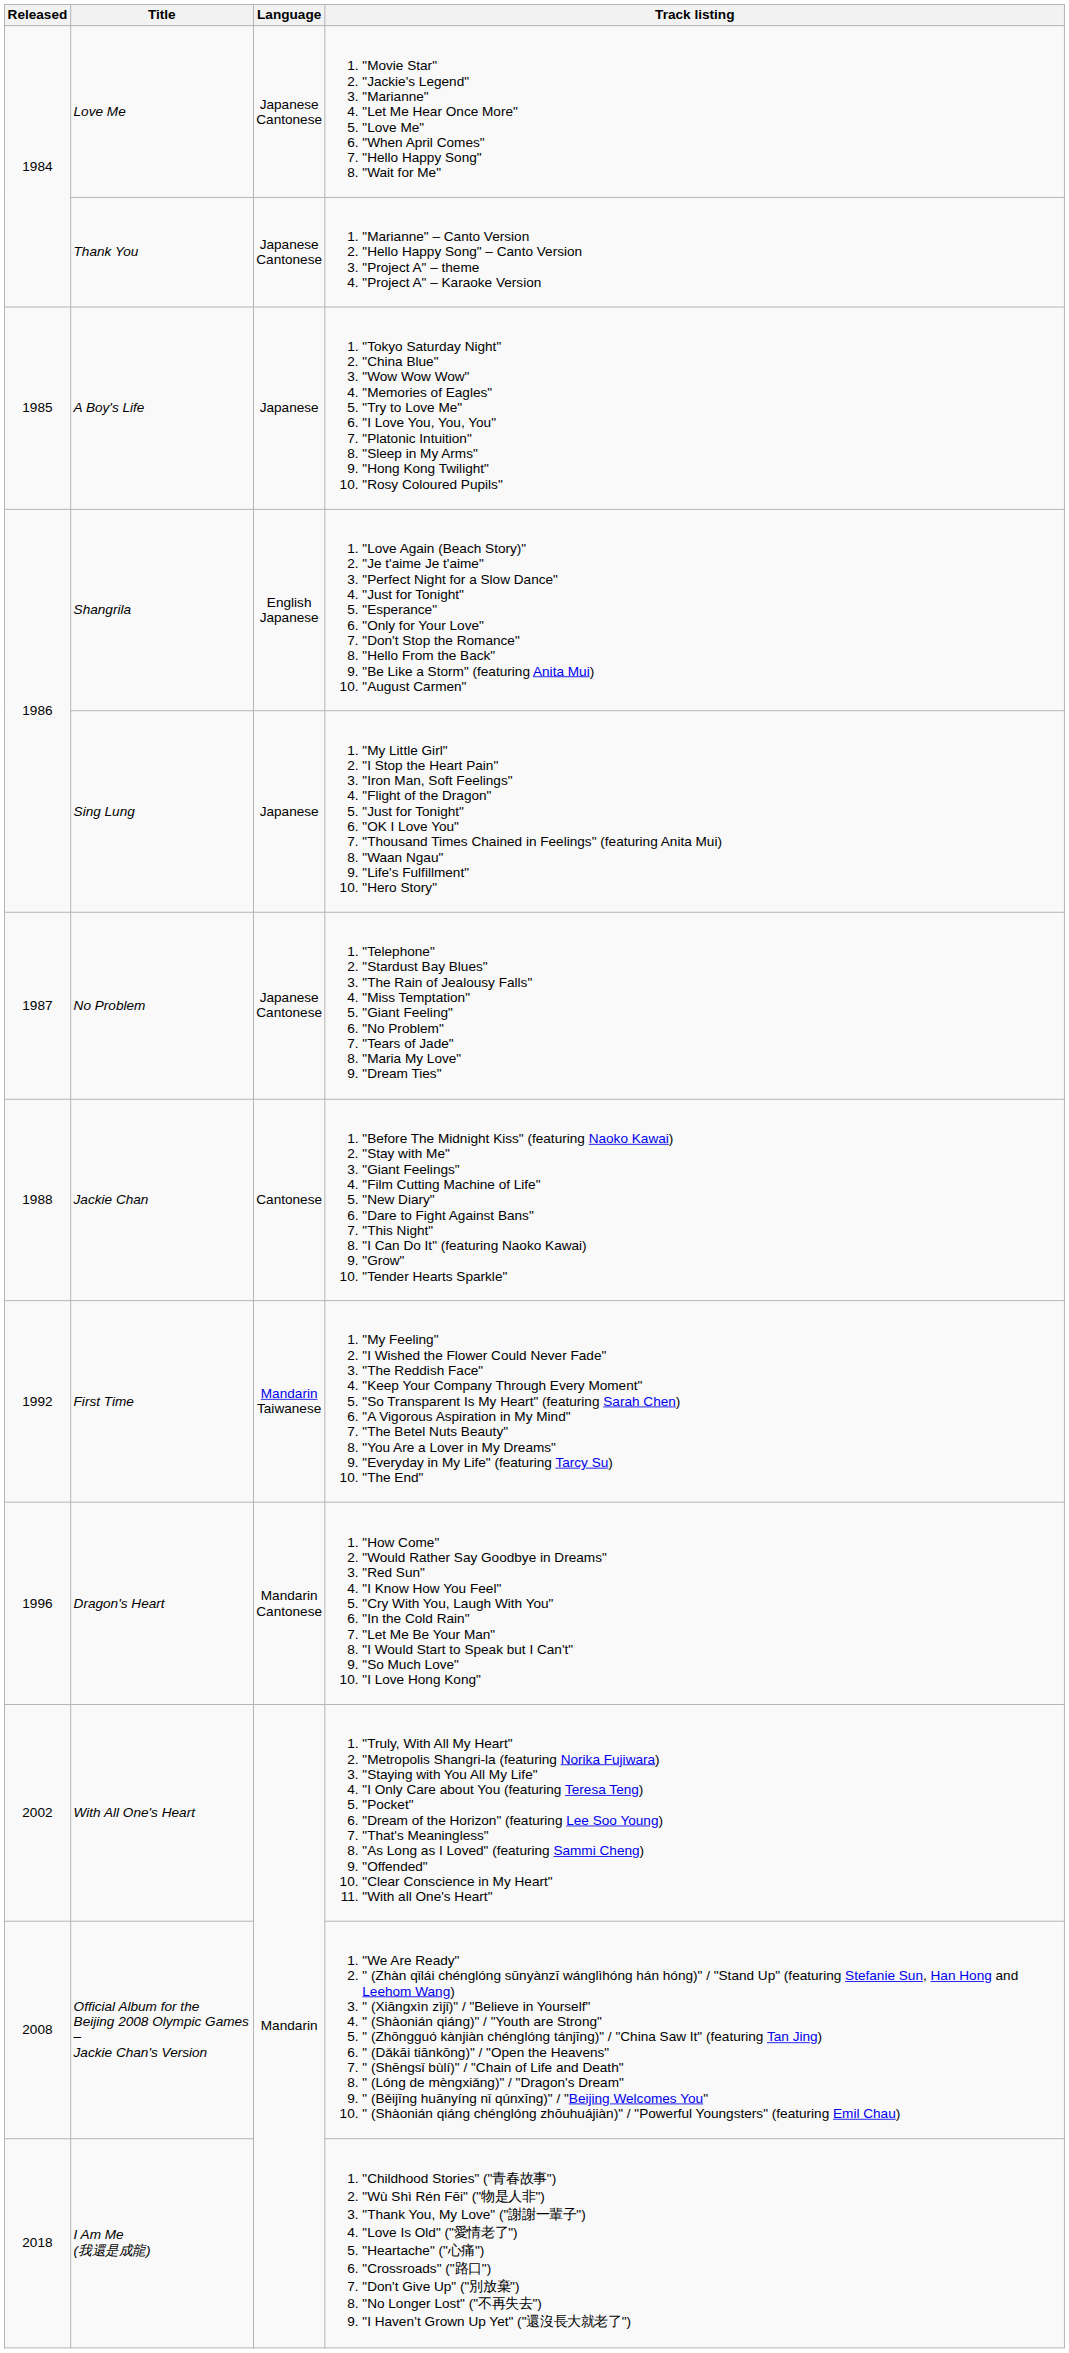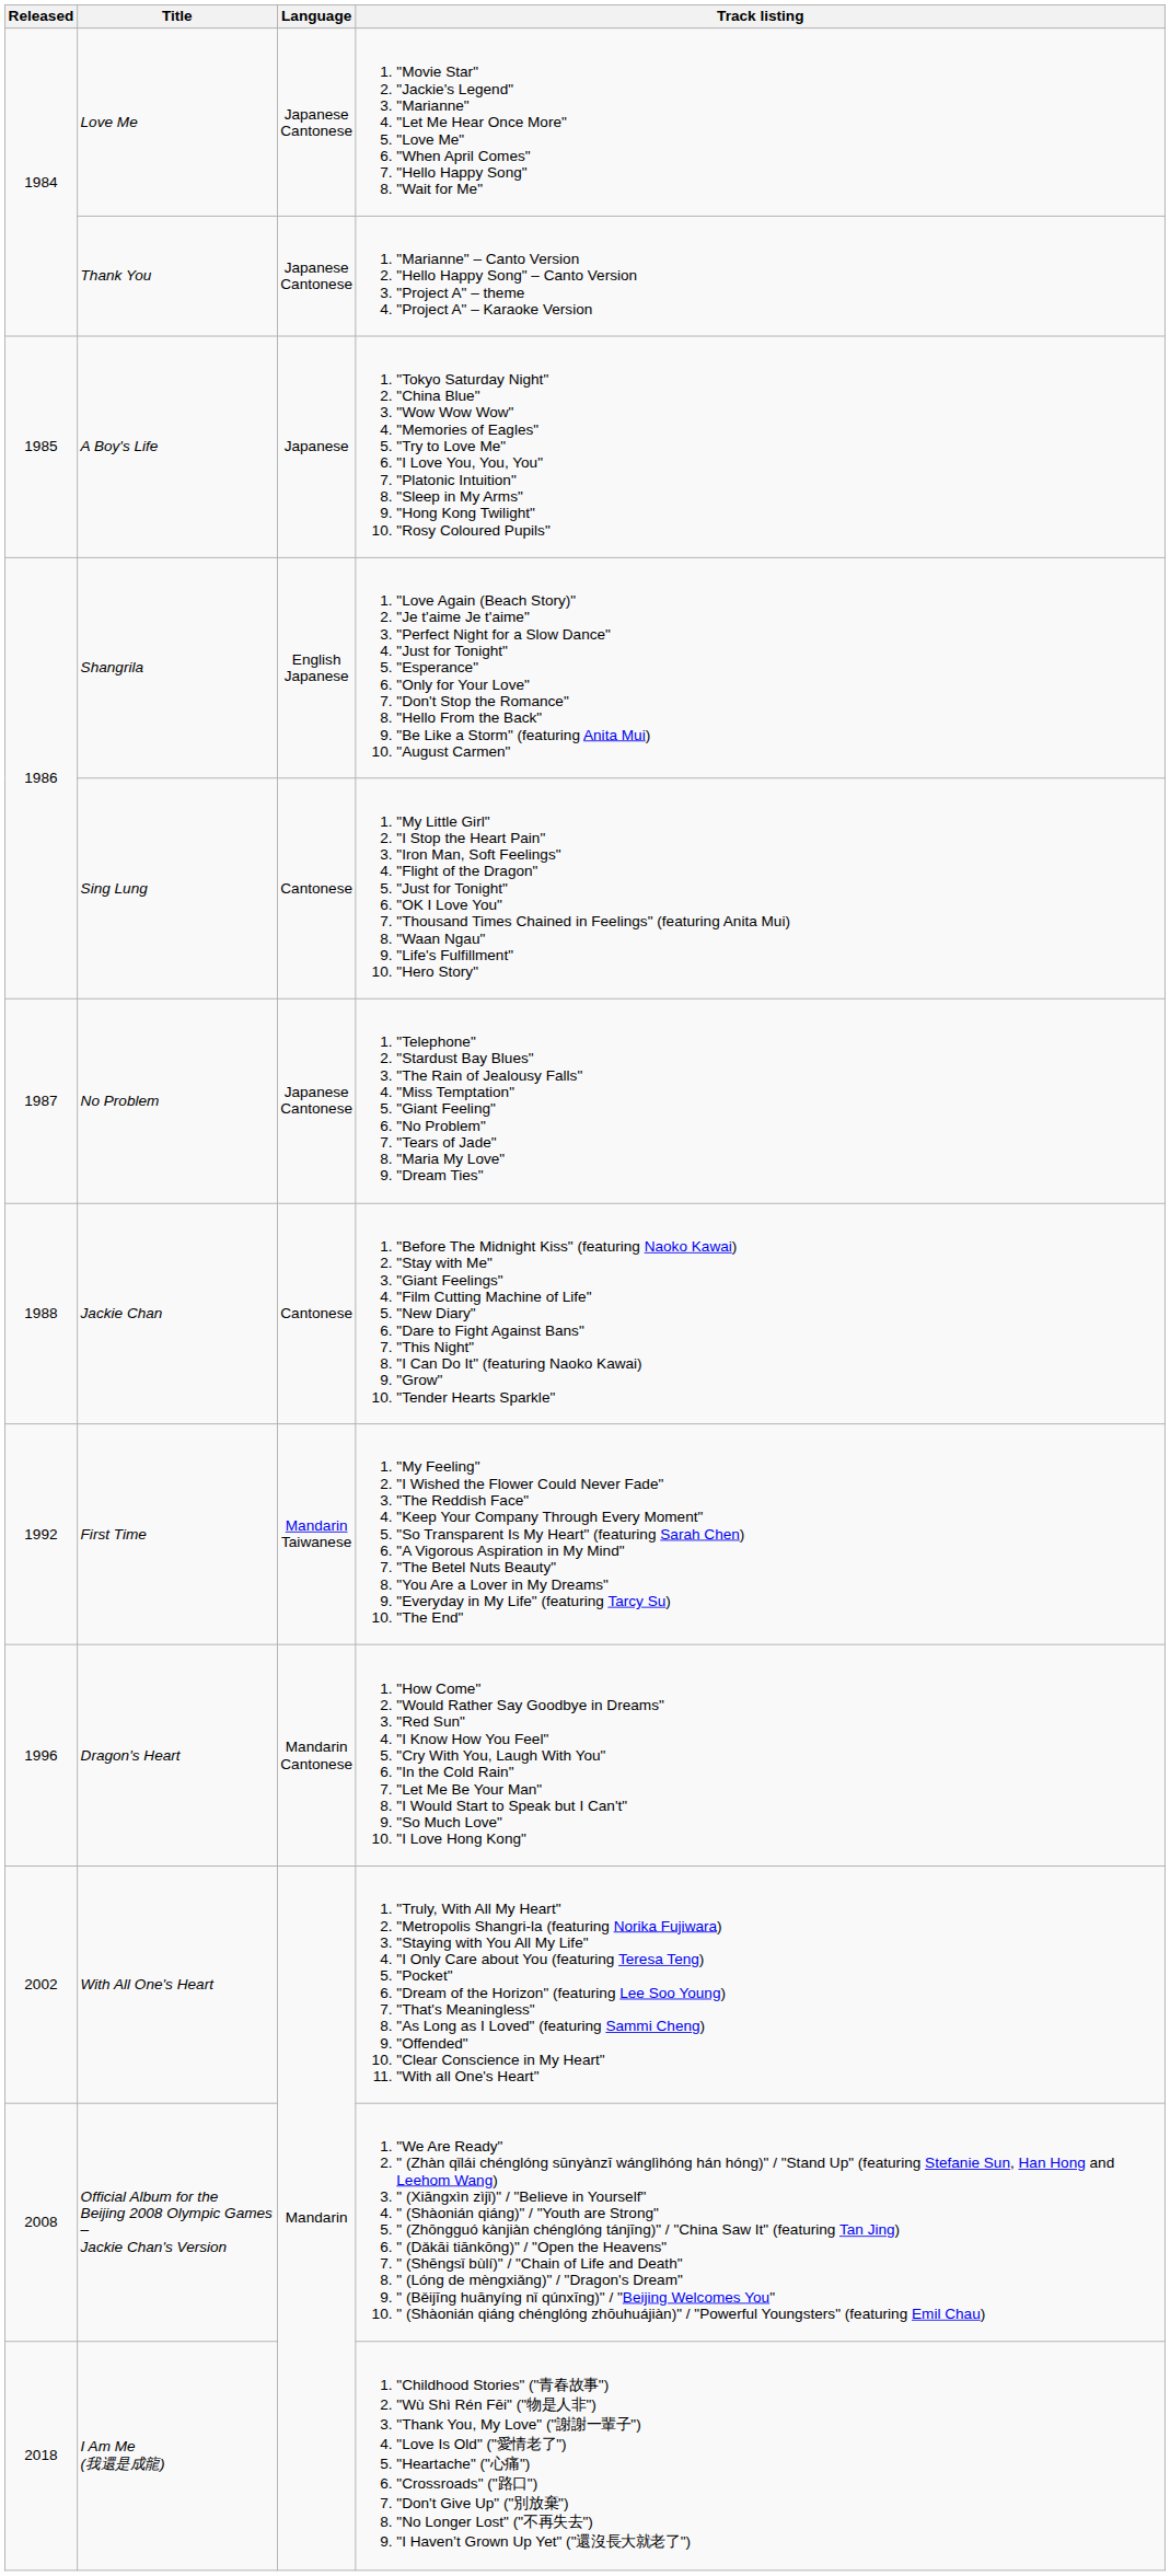Sing Lung | Language: Japanese -> Cantonese
